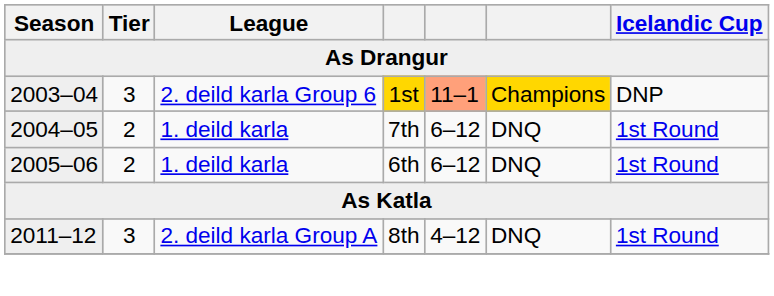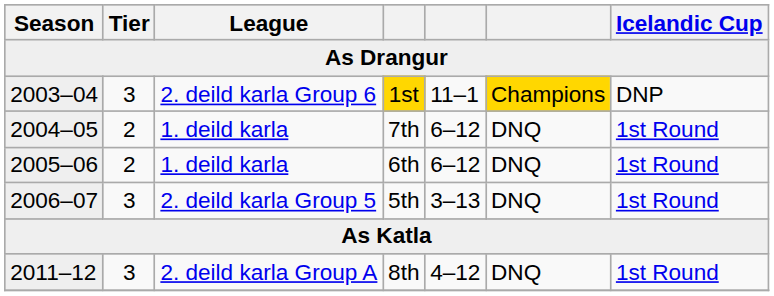1st | column 5: lightsalmon background -> no background
+ row: 2006–07 | 3 | 2. deild karla Group 5 | 5th | 3–13 | DNQ | 1st Round
